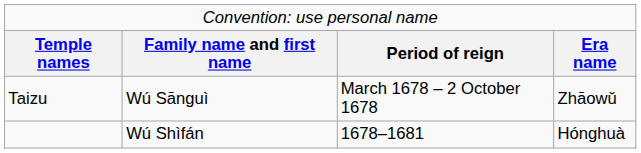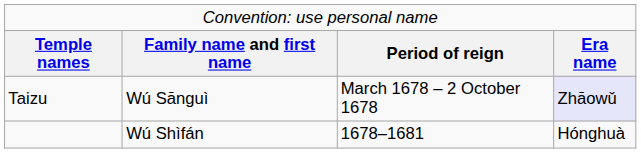Taizu | column 4: no background -> lavender background
